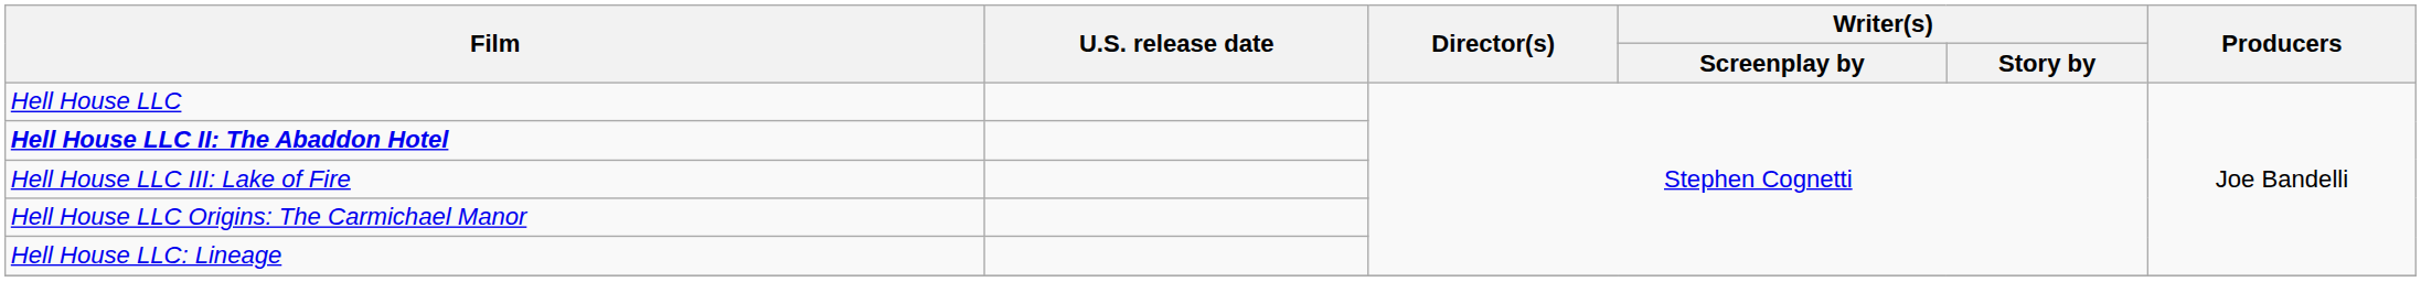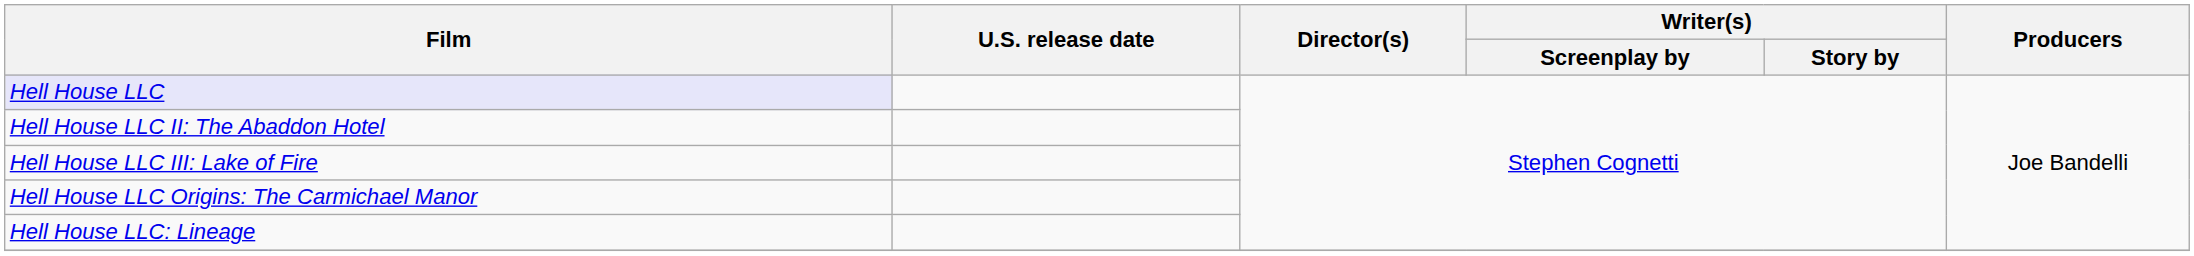Hell House LLC | Film: no background -> lavender background
Hell House LLC II: The Abaddon Hotel | Film: bold -> normal
